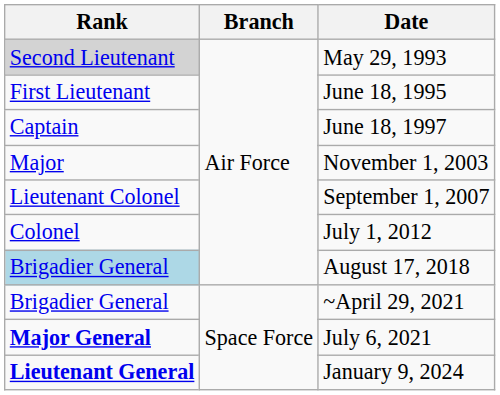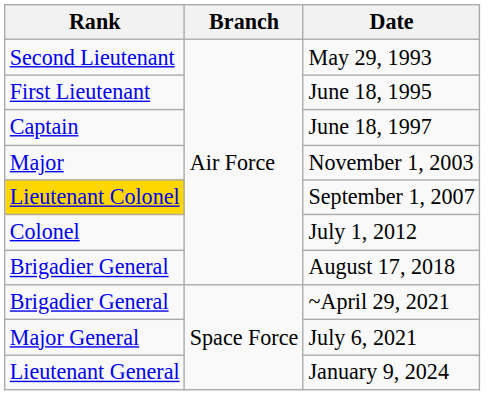May 29, 1993 | Rank: lightgrey background -> no background
September 1, 2007 | Rank: no background -> gold background
August 17, 2018 | Rank: lightblue background -> no background
July 6, 2021 | Rank: bold -> normal
January 9, 2024 | Rank: bold -> normal
